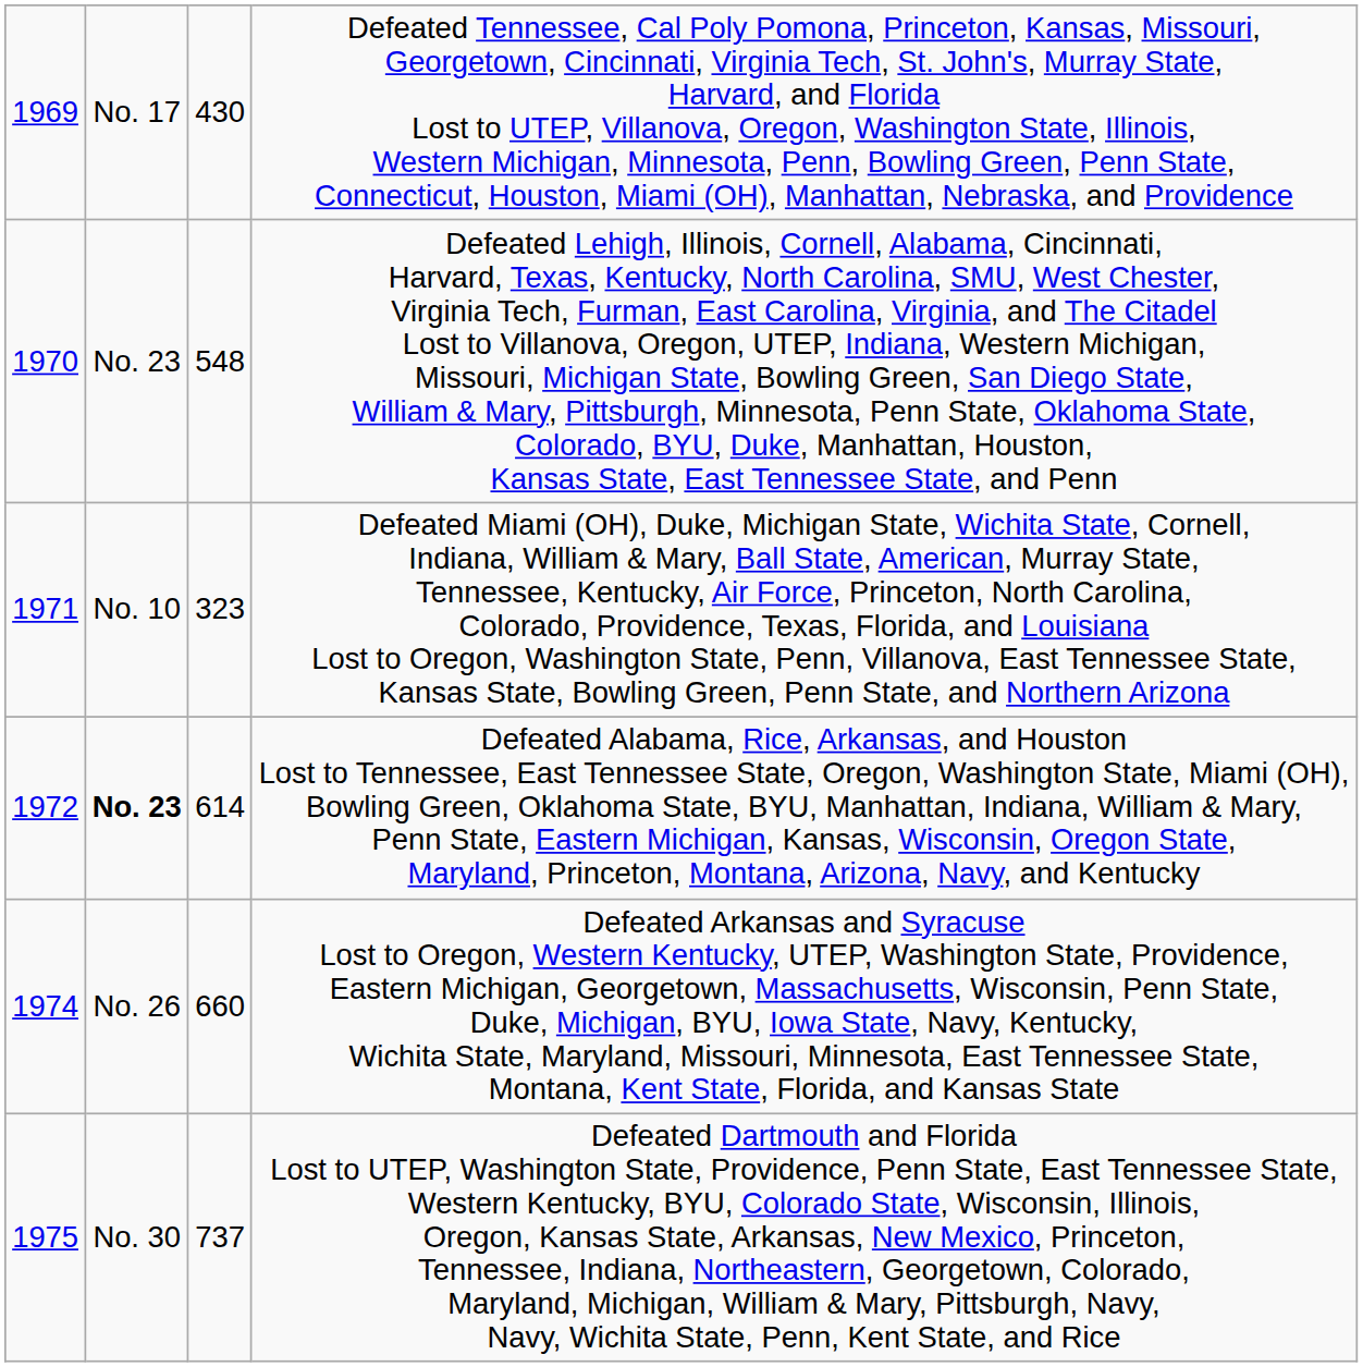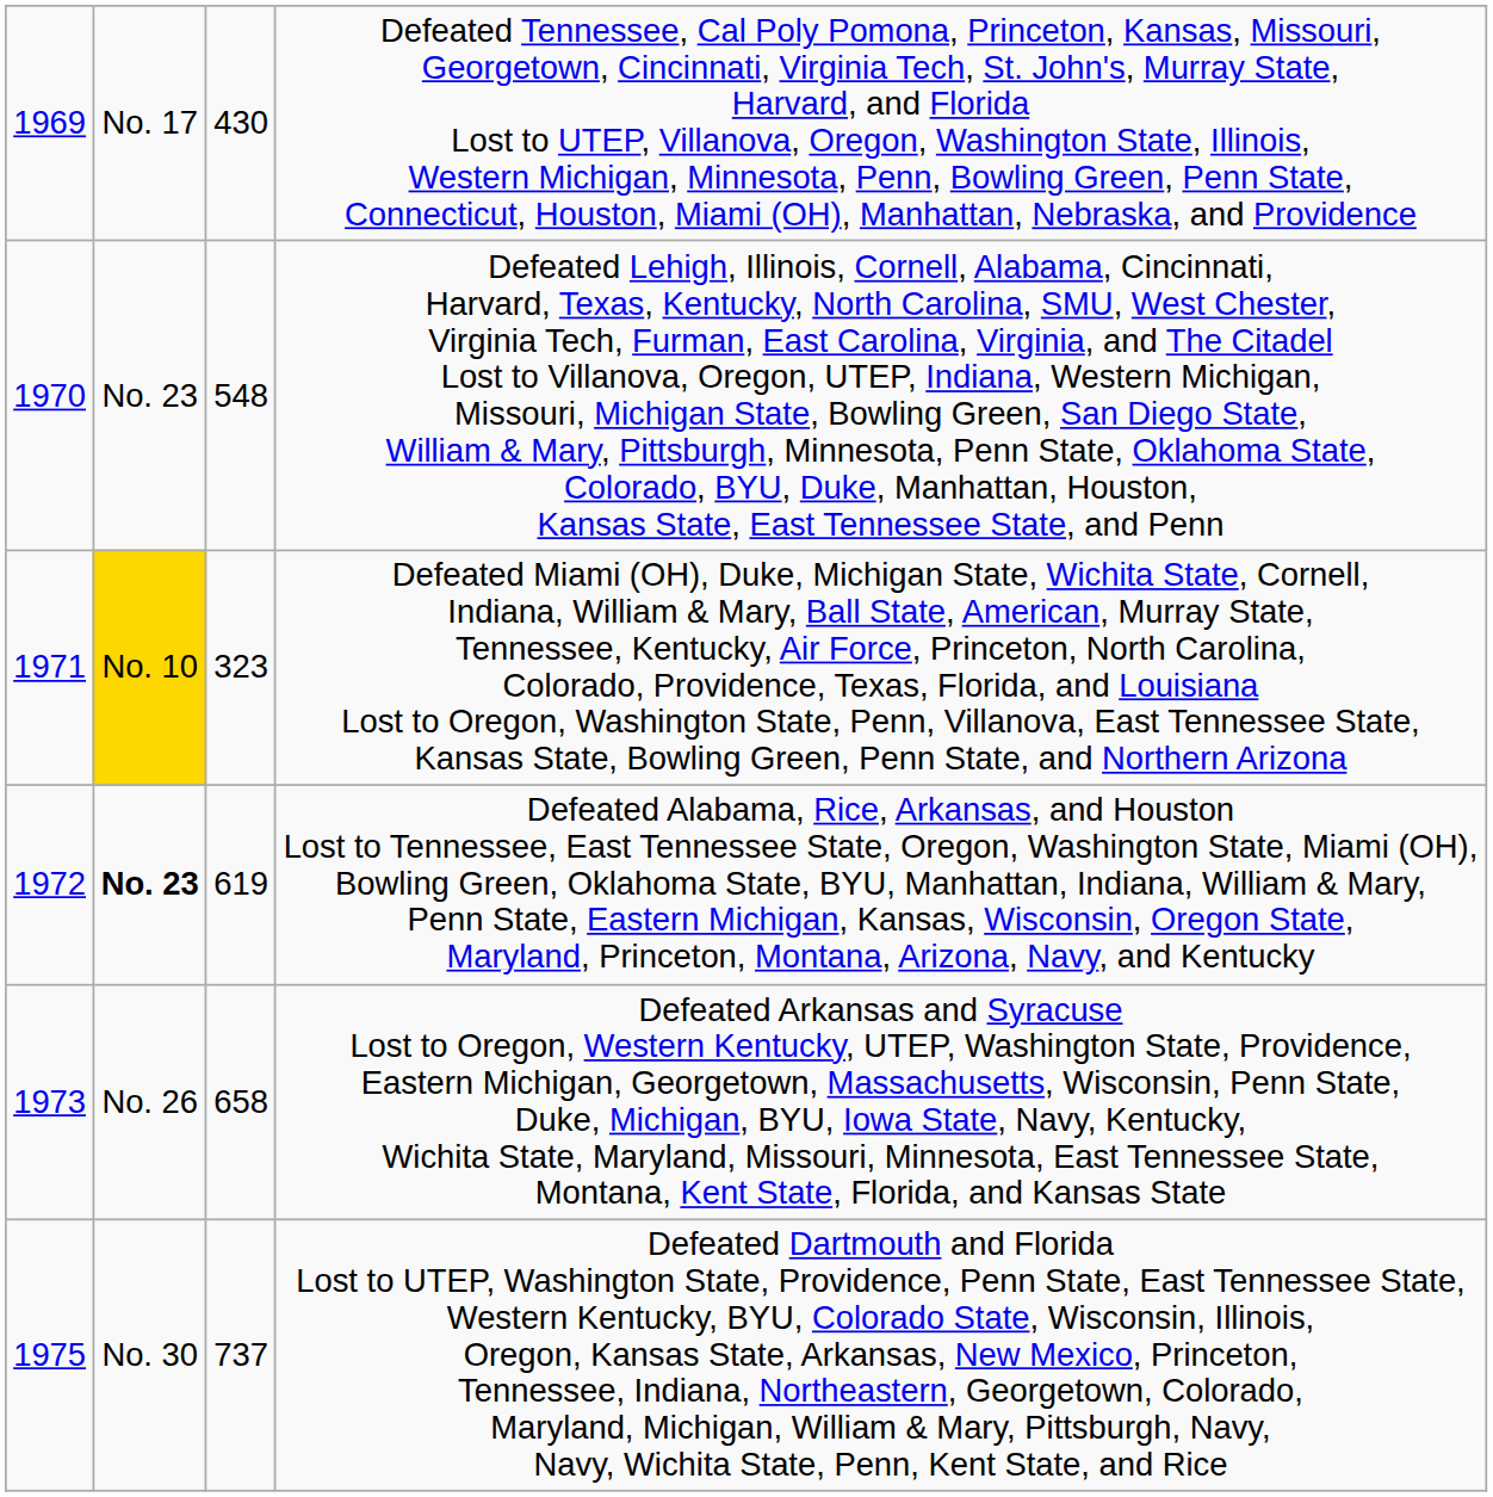row 3 | column 2: no background -> gold background
row 4 | column 3: 614 -> 619
row 5 | column 1: 1974 -> 1973
row 5 | column 3: 660 -> 658
